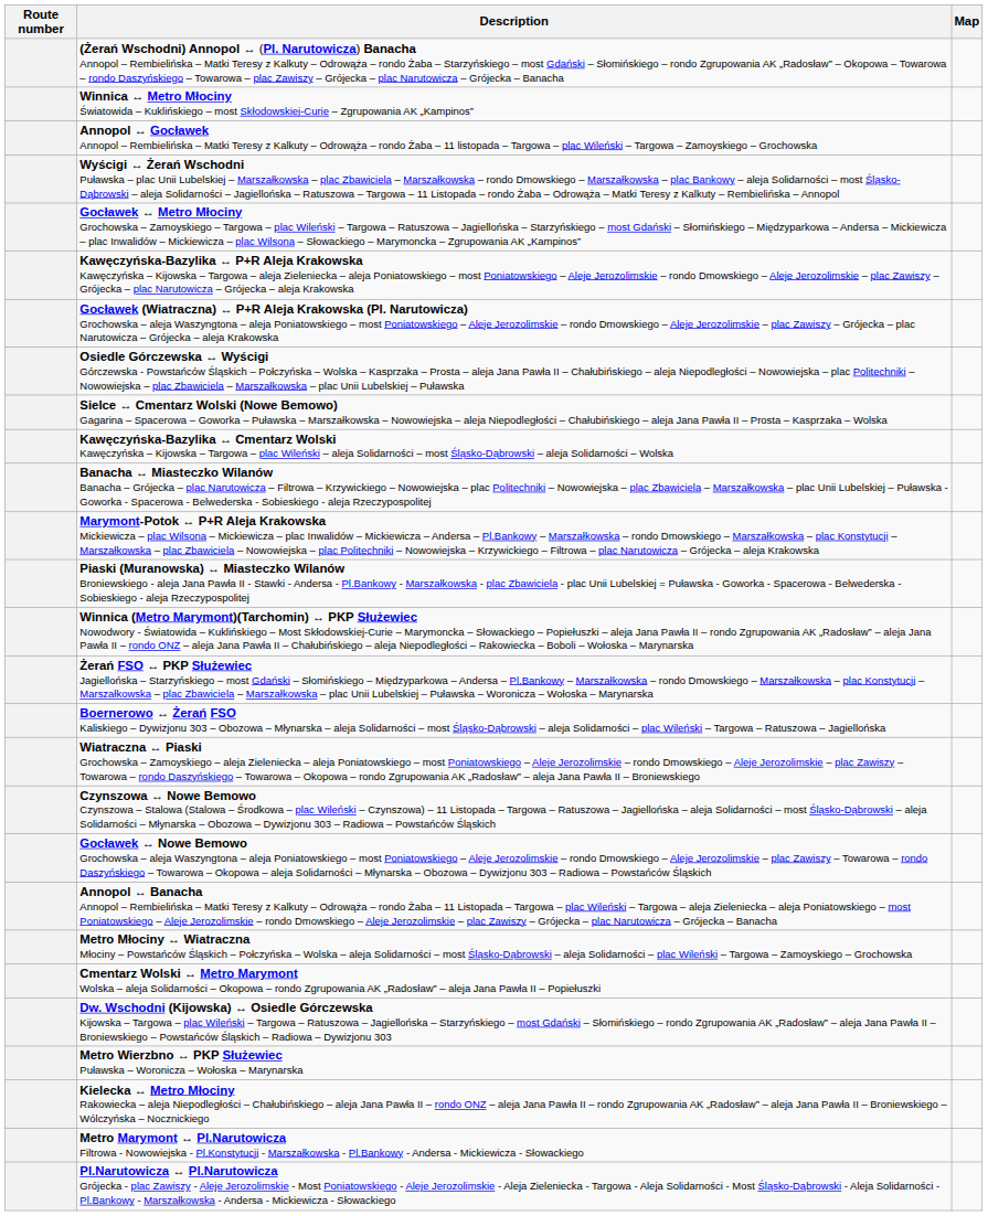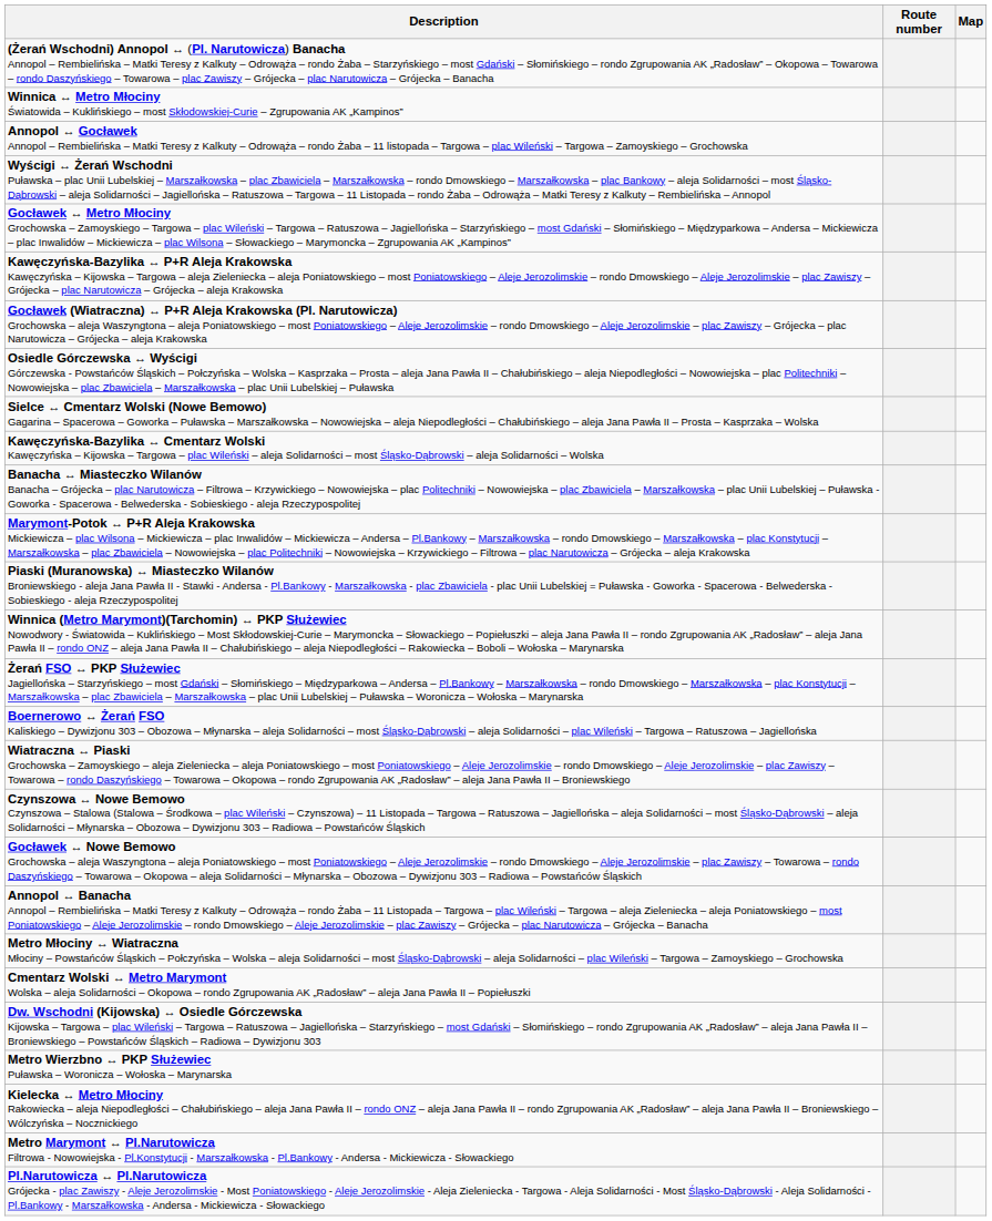columns swapped: Route number <-> Description
